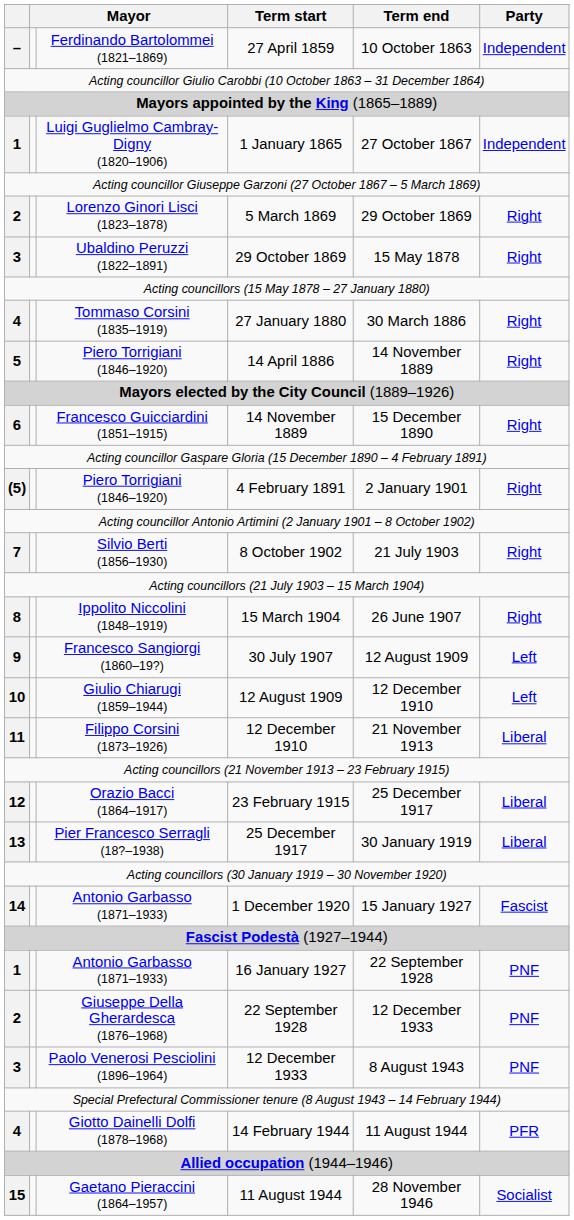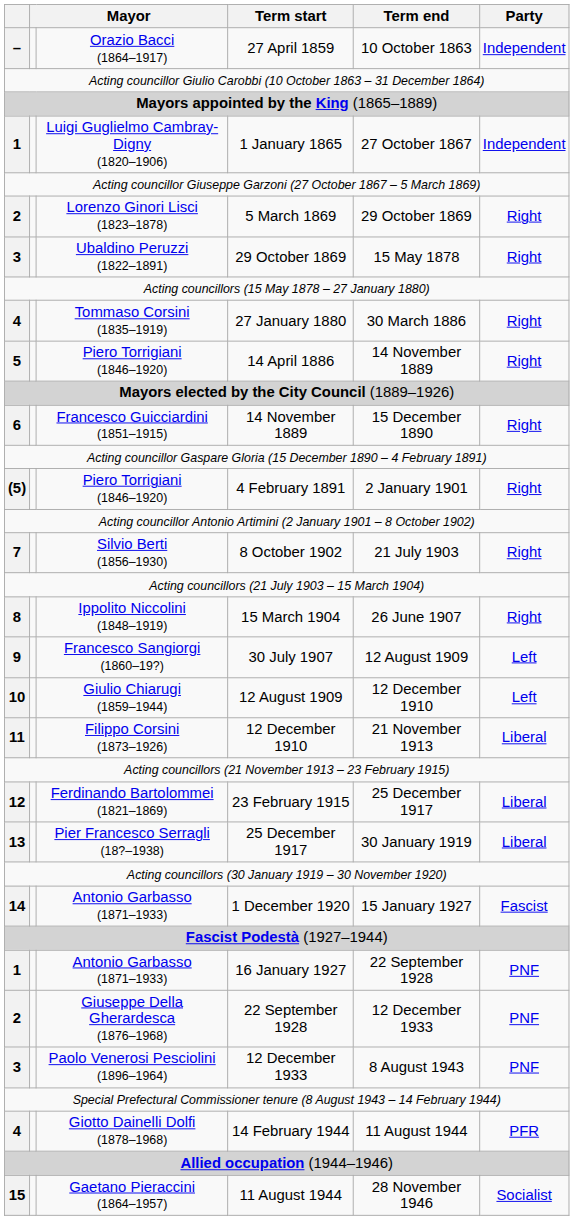27 April 1859 | column 3: Ferdinando Bartolommei (1821–1869) -> Orazio Bacci (1864–1917)
23 February 1915 | column 3: Orazio Bacci (1864–1917) -> Ferdinando Bartolommei (1821–1869)
